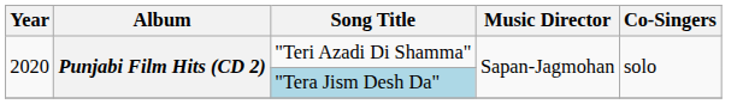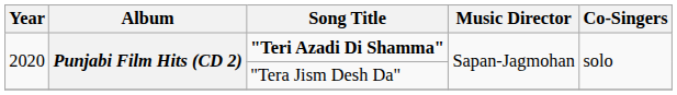"Teri Azadi Di Shamma" | Song Title: normal -> bold
"Tera Jism Desh Da" | Song Title: lightblue background -> no background
